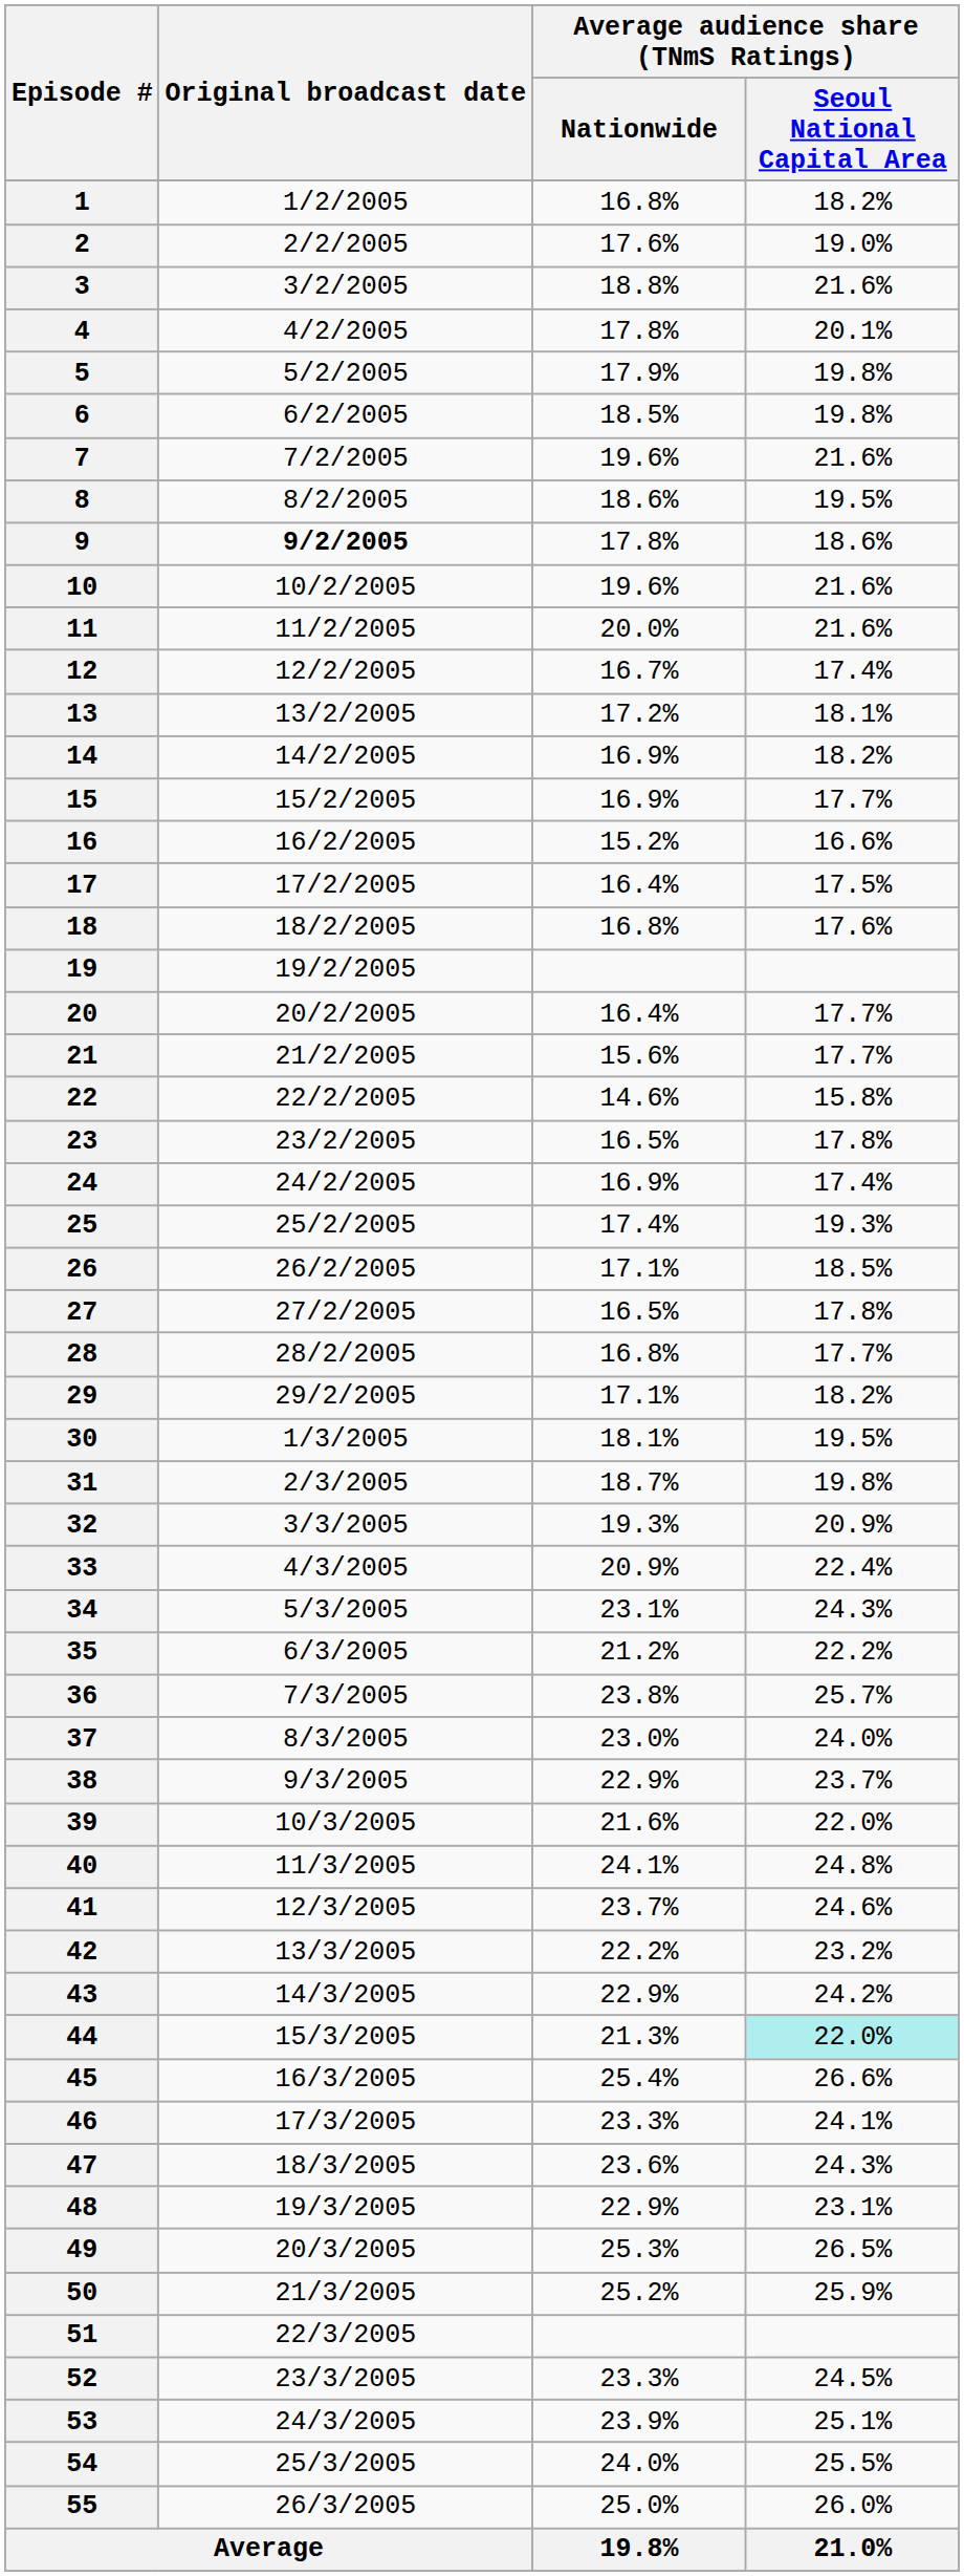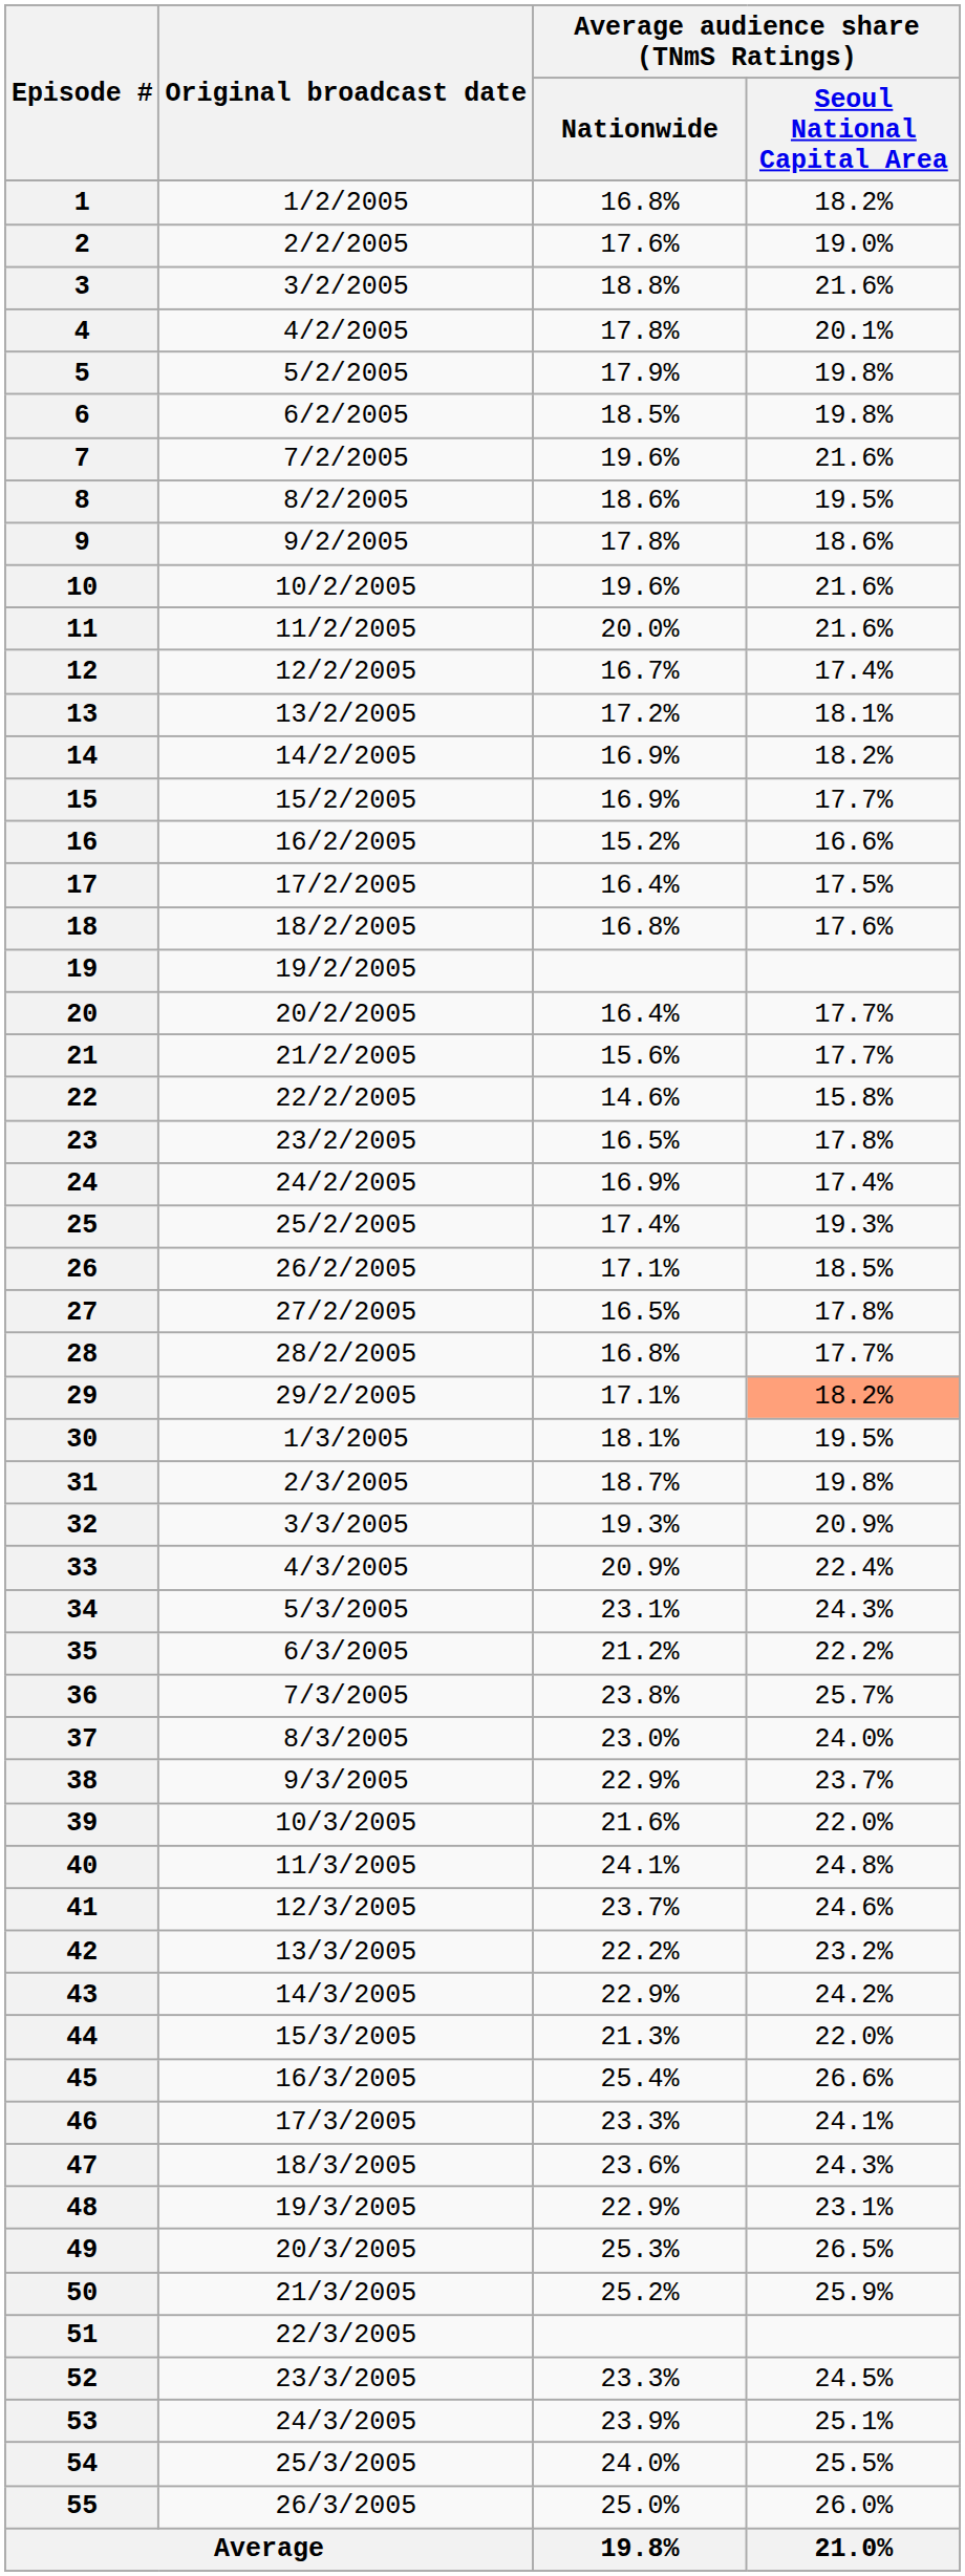9 | Original broadcast date: bold -> normal
29 | column 4: no background -> lightsalmon background
44 | column 4: paleturquoise background -> no background
